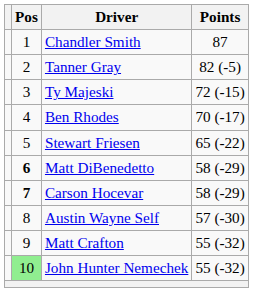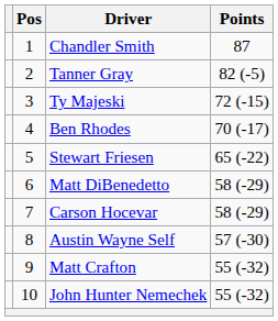Matt DiBenedetto | Pos: bold -> normal
Carson Hocevar | Pos: bold -> normal
John Hunter Nemechek | Pos: lightgreen background -> no background
